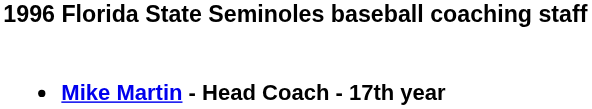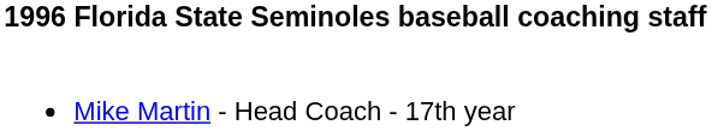Mike Martin - Head Coach - 17th year | column 1: bold -> normal
